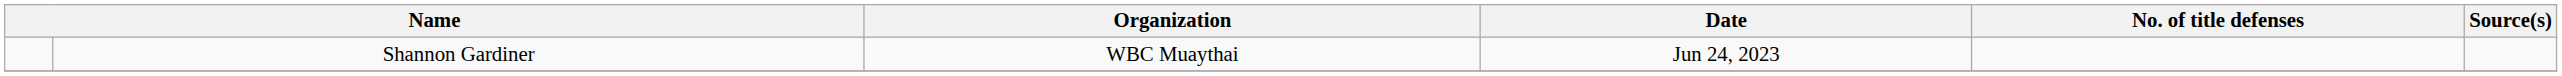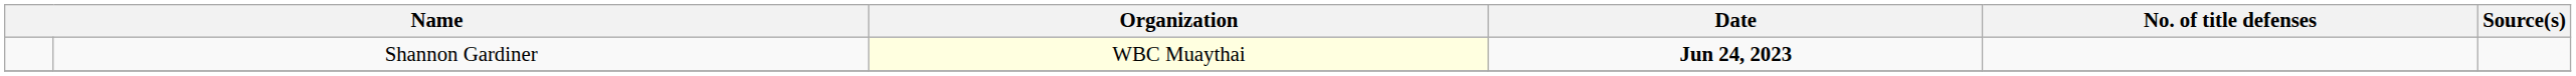Shannon Gardiner | Organization: no background -> lightyellow background
Shannon Gardiner | Date: normal -> bold
